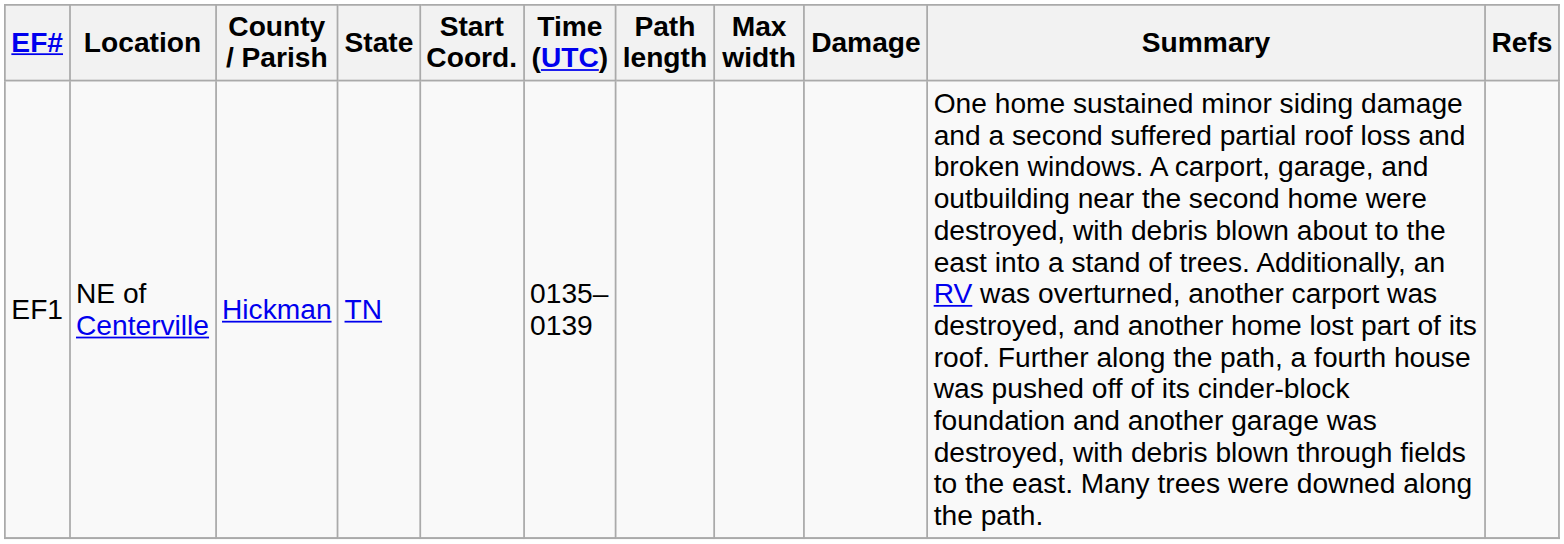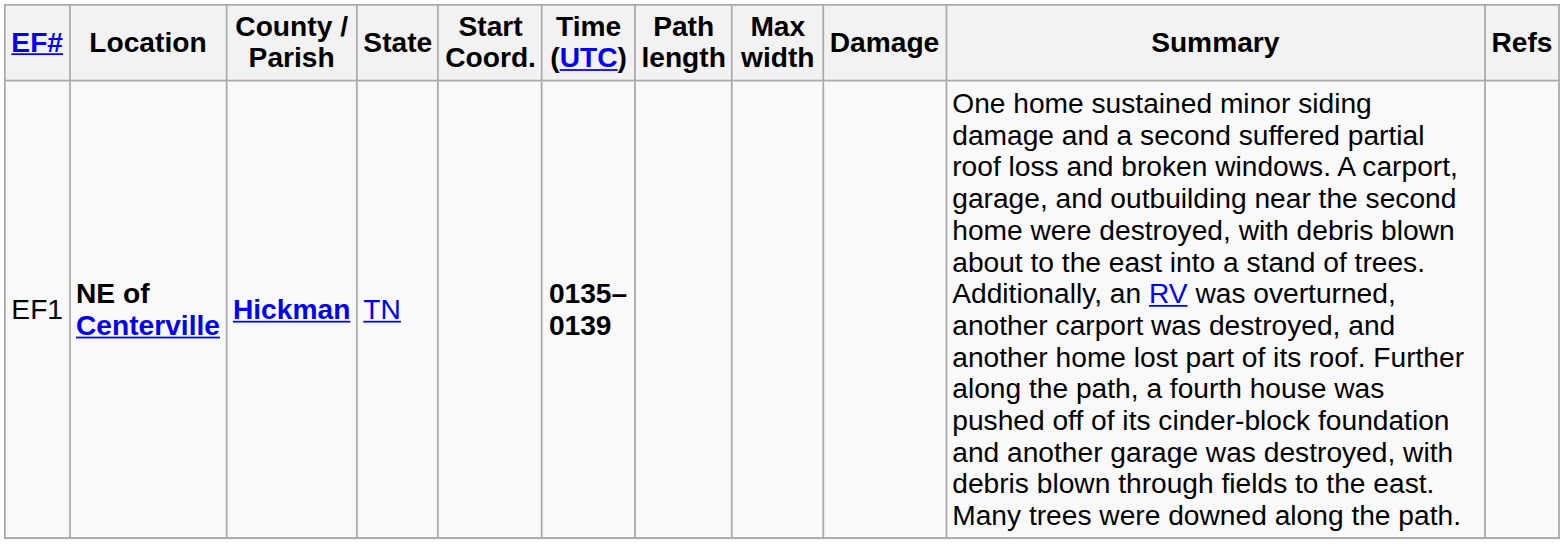EF1 | Location: normal -> bold
EF1 | County / Parish: normal -> bold
EF1 | Time (UTC): normal -> bold
